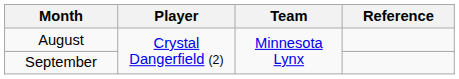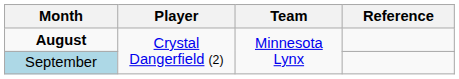August | Month: normal -> bold
September | Month: no background -> lightblue background
